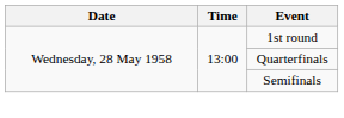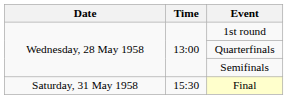+ row: Saturday, 31 May 1958 | 15:30 | Final
